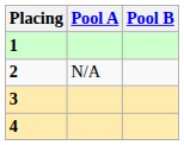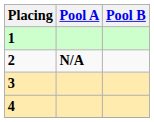2 | Pool A: normal -> bold
